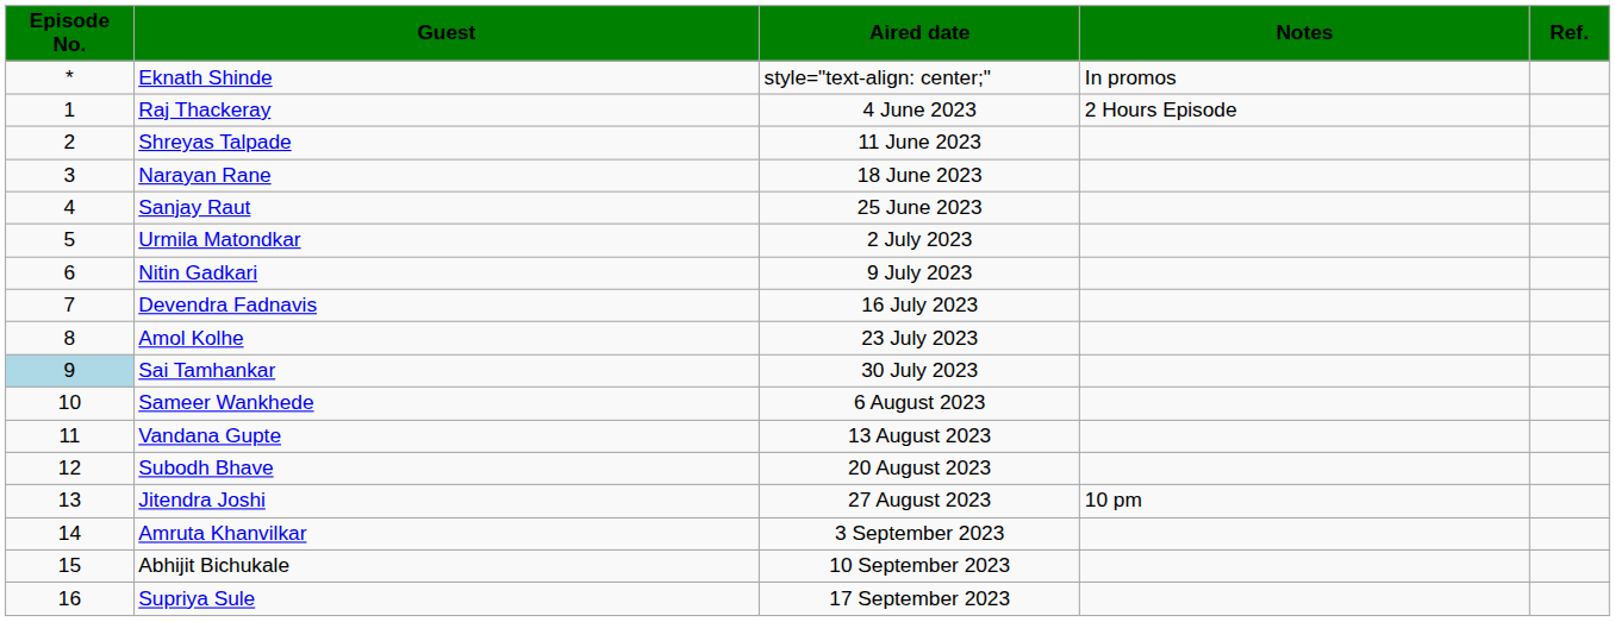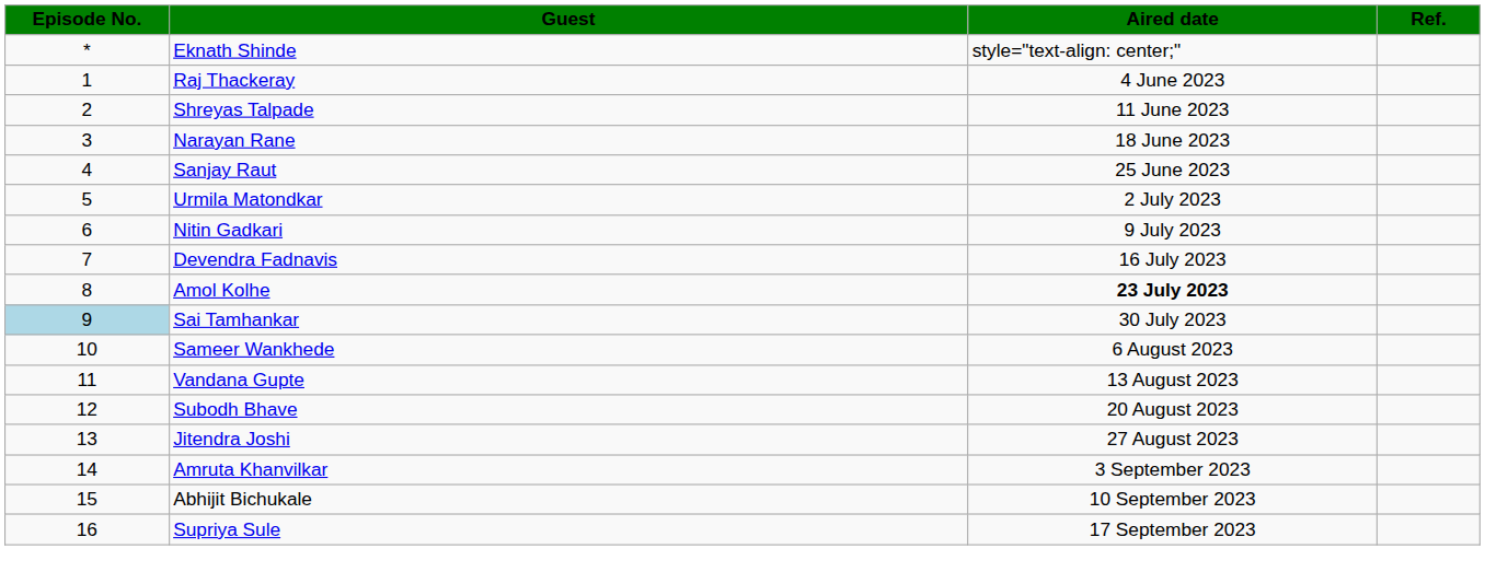- column: Notes | In promos | 2 Hours Episode | 10 pm
Amol Kolhe | Aired date: normal -> bold
